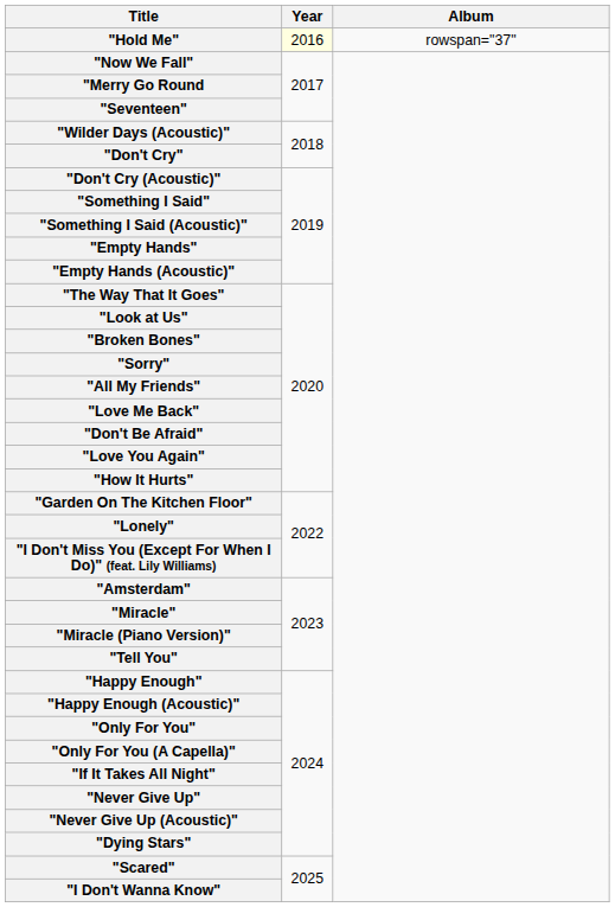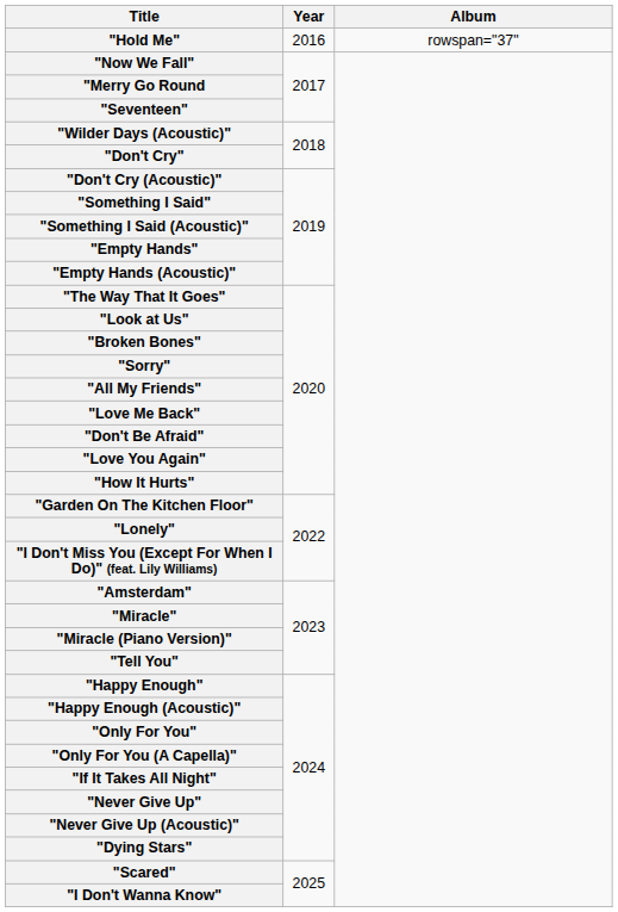"Hold Me" | Year: lightyellow background -> no background
